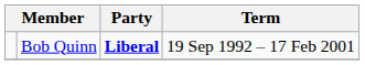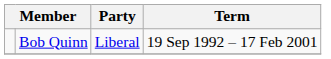Bob Quinn | Party: bold -> normal
